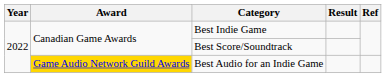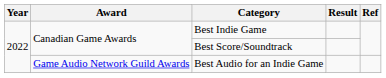Best Audio for an Indie Game | Award: gold background -> no background
